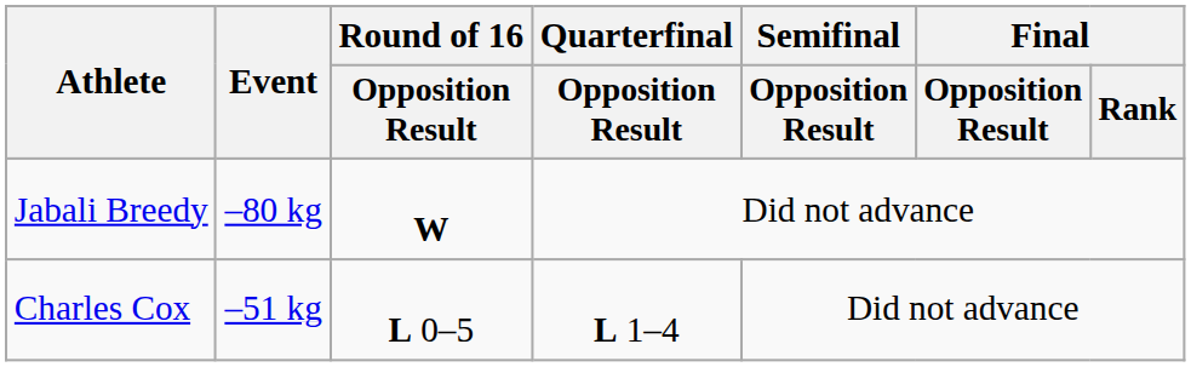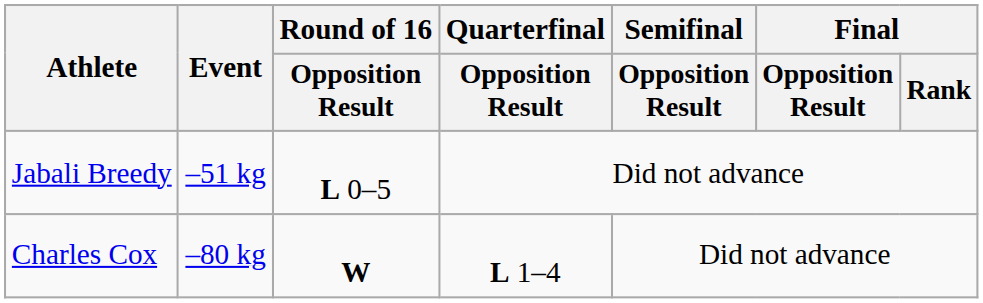Jabali Breedy | Event: –80 kg -> –51 kg
Jabali Breedy | Round of 16 / Opposition Result: W -> L 0–5
Charles Cox | Event: –51 kg -> –80 kg
Charles Cox | Round of 16 / Opposition Result: L 0–5 -> W
